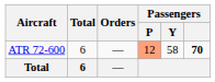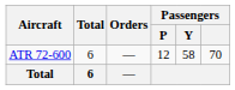ATR 72-600 | Passengers / P: lightsalmon background -> no background
ATR 72-600 | Passengers: bold -> normal
